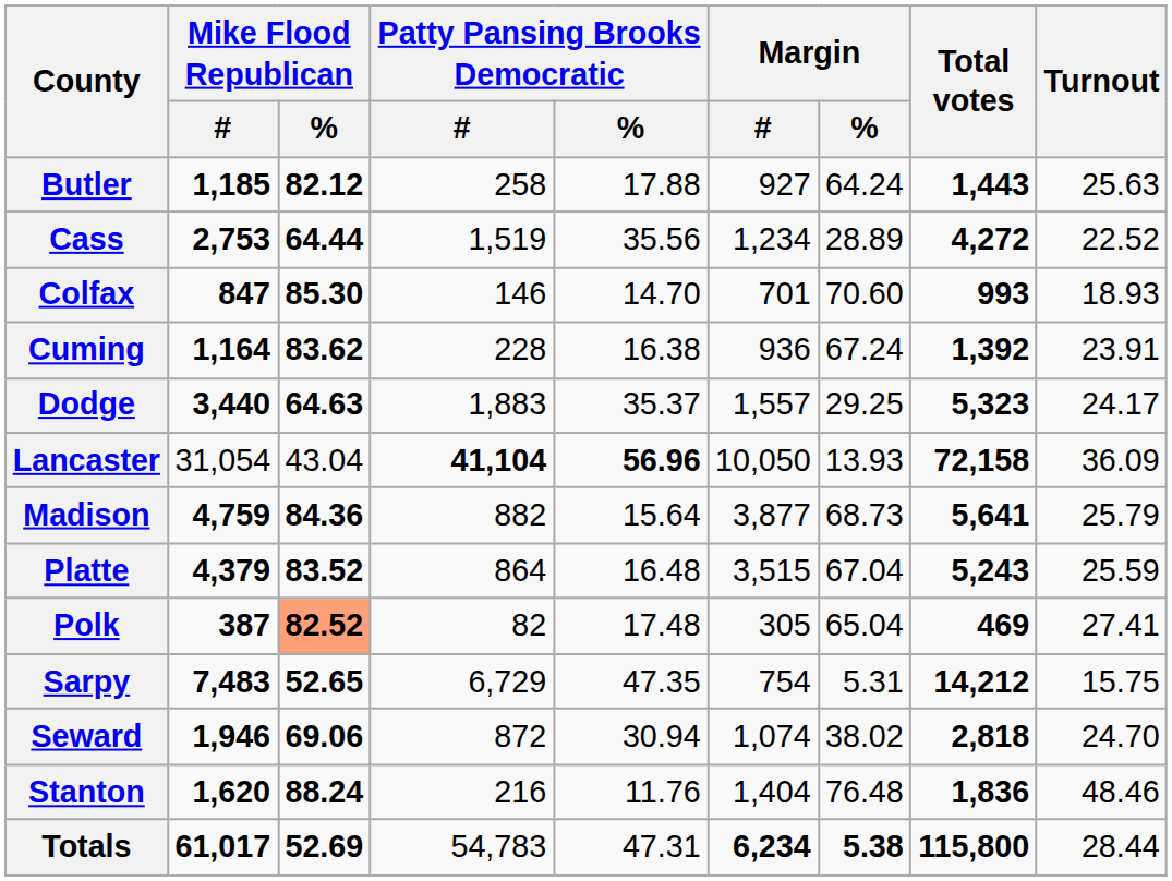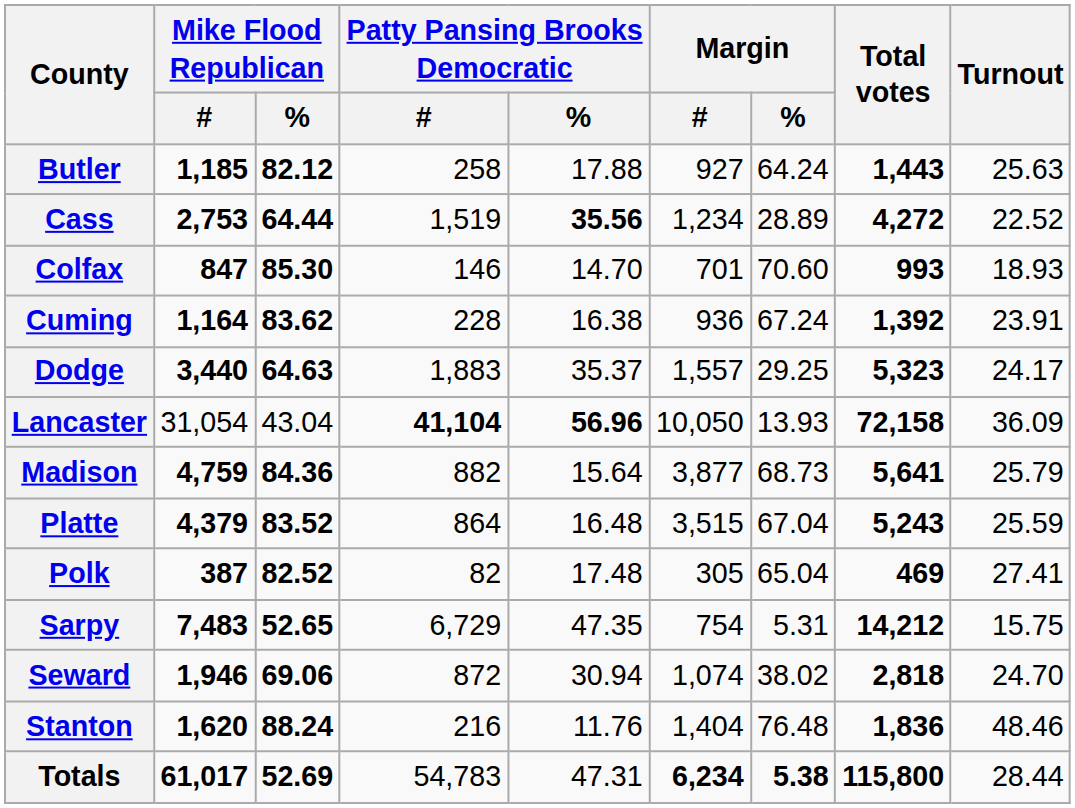Cass | Patty Pansing Brooks Democratic / %: normal -> bold
Polk | Mike Flood Republican / %: lightsalmon background -> no background
